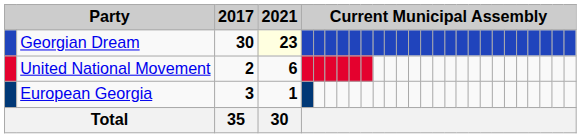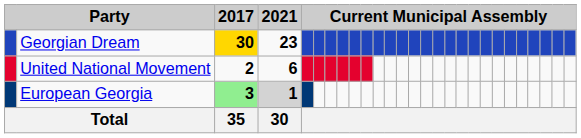Georgian Dream | 2017: no background -> gold background
Georgian Dream | 2021: lightyellow background -> no background
European Georgia | 2017: no background -> lightgreen background
European Georgia | 2021: no background -> lightgrey background
